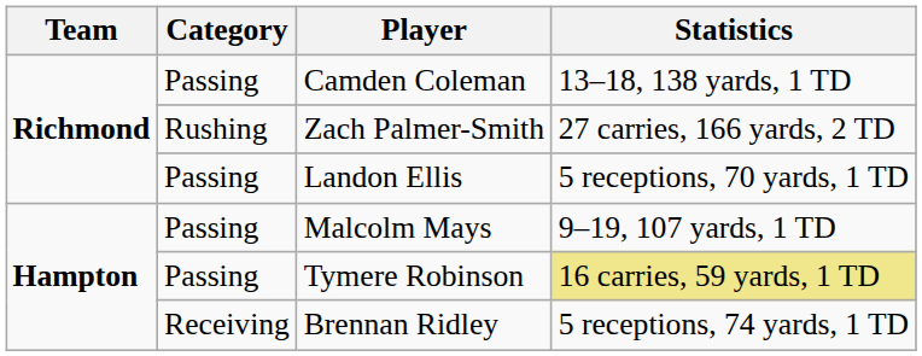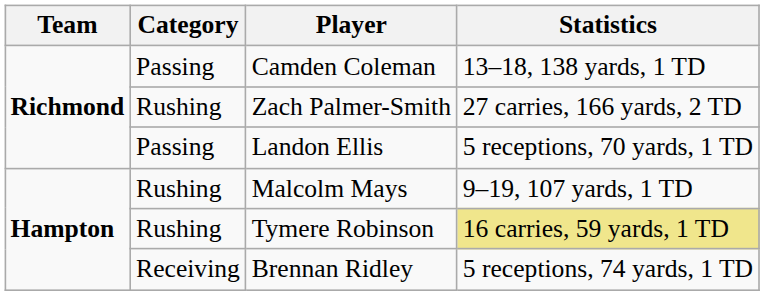Malcolm Mays | Category: Passing -> Rushing
Tymere Robinson | Category: Passing -> Rushing
